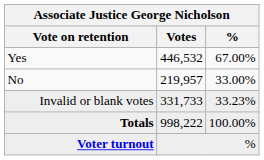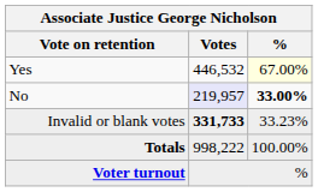Yes | %: no background -> lightyellow background
No | Votes: no background -> lavender background
No | %: normal -> bold
Invalid or blank votes | Votes: normal -> bold
